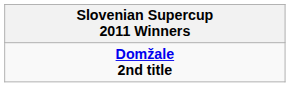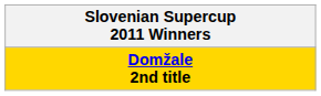row 2 | column 1: no background -> gold background
